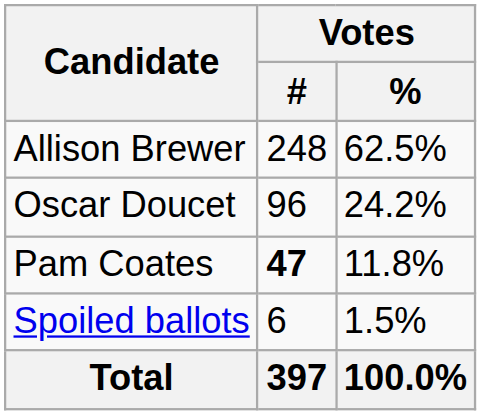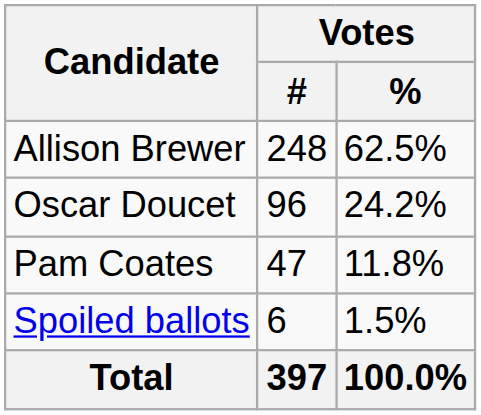Pam Coates | Votes / #: bold -> normal
